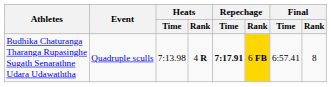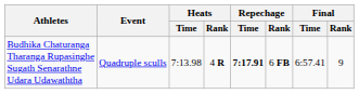row 3 | Repechage / Rank: gold background -> no background
row 3 | Final / Rank: 8 -> 9
